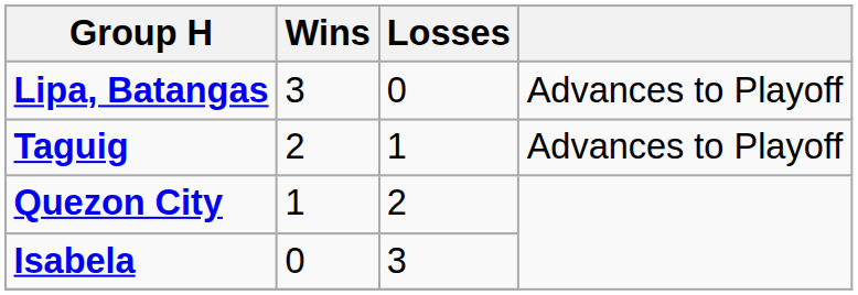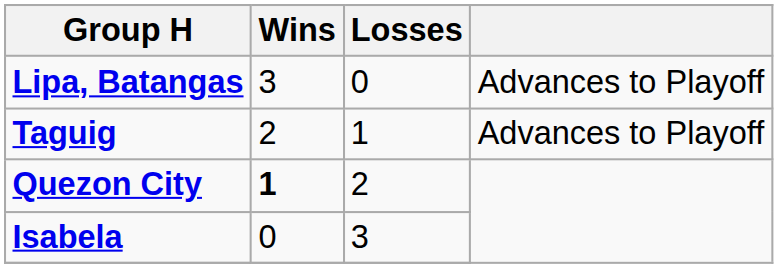Quezon City | Wins: normal -> bold
